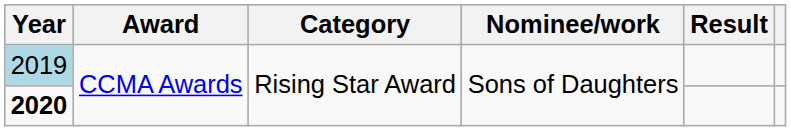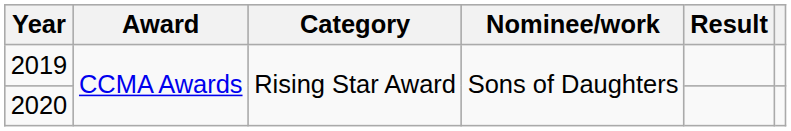2019 | Year: lightblue background -> no background
2020 | Year: bold -> normal
